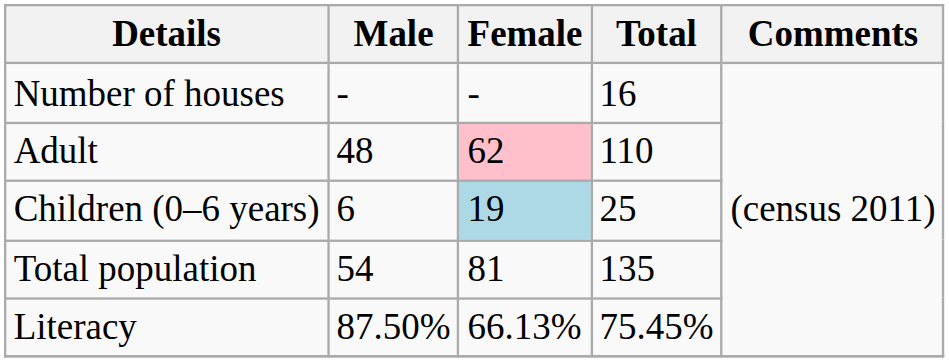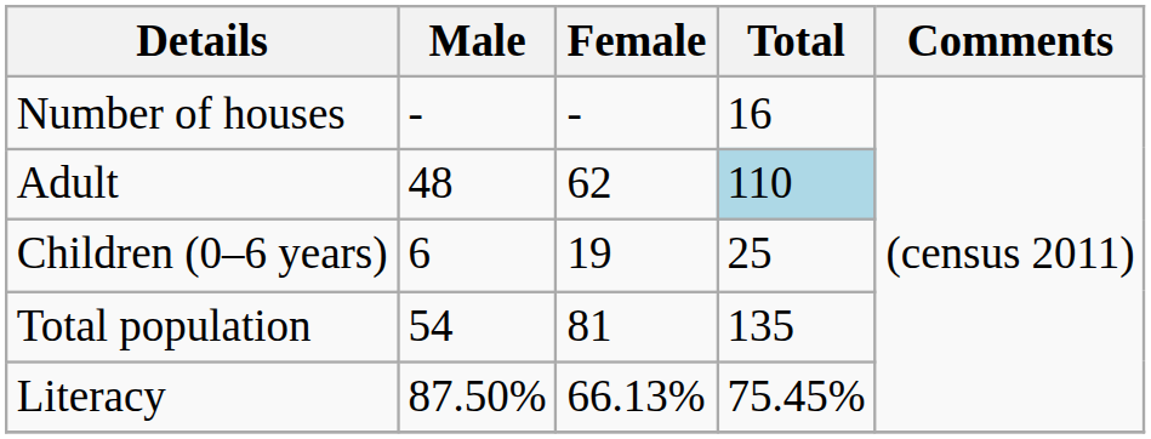Adult | Female: pink background -> no background
Adult | Total: no background -> lightblue background
Children (0–6 years) | Female: lightblue background -> no background
